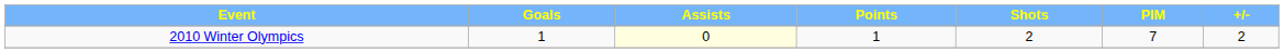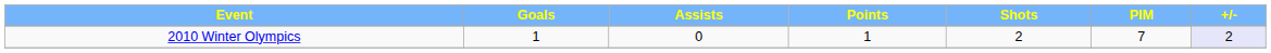2010 Winter Olympics | Assists: lightyellow background -> no background
2010 Winter Olympics | +/-: no background -> lavender background
